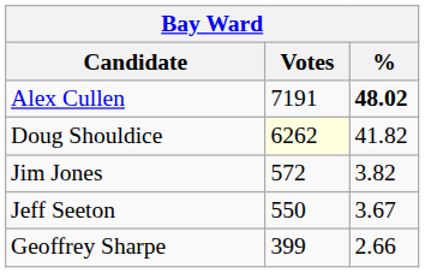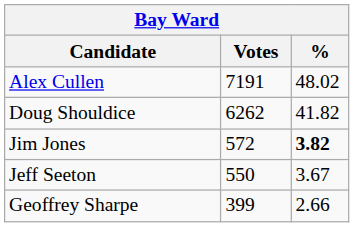Alex Cullen | %: bold -> normal
Doug Shouldice | Votes: lightyellow background -> no background
Jim Jones | %: normal -> bold
